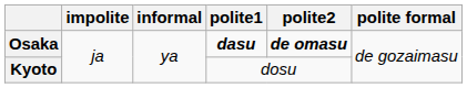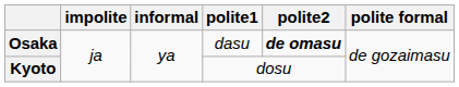Osaka | polite1: bold -> normal
